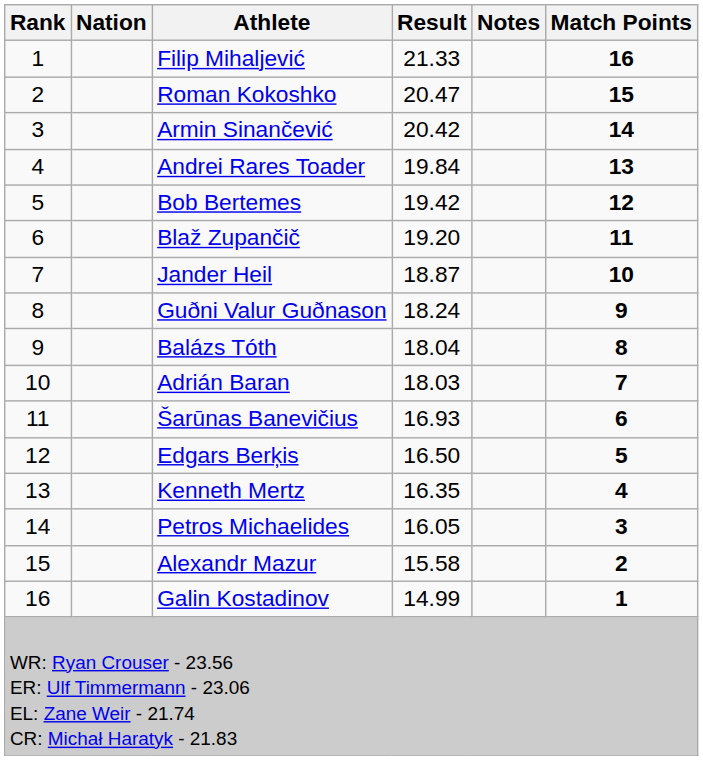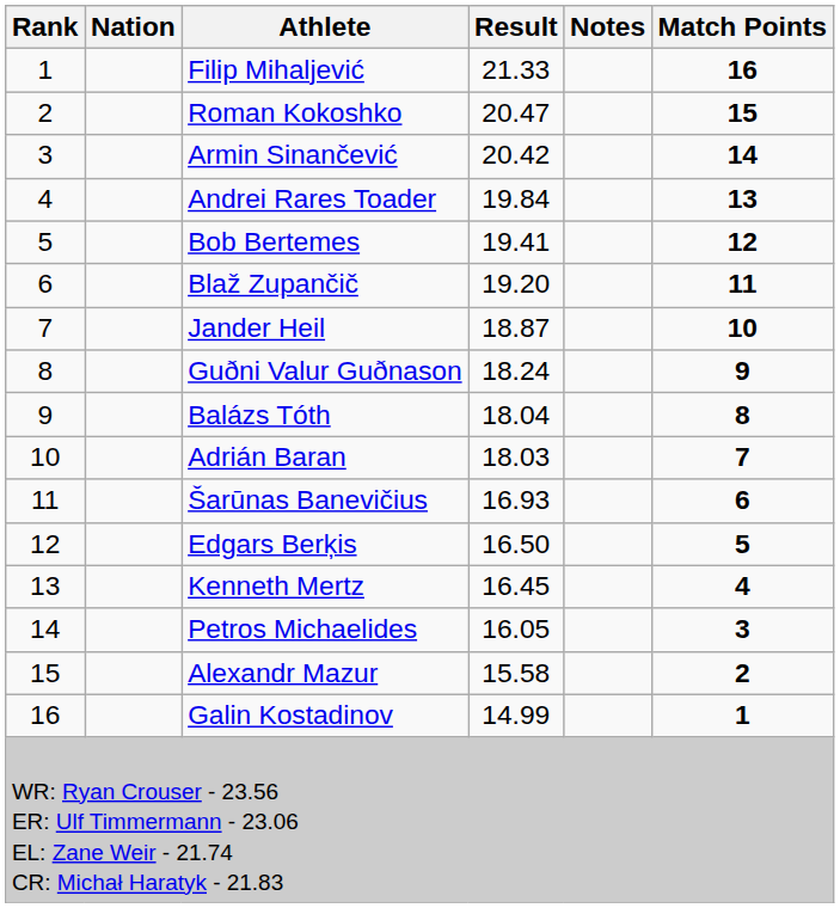Bob Bertemes | Result: 19.42 -> 19.41
Kenneth Mertz | Result: 16.35 -> 16.45
